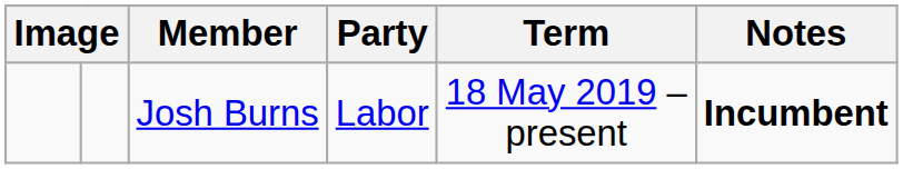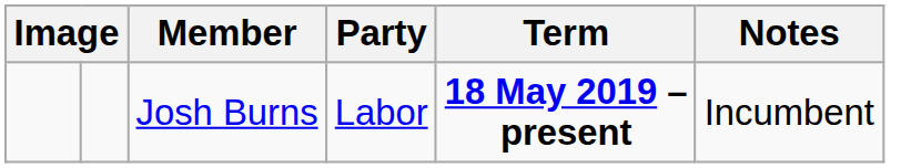Josh Burns | Term: normal -> bold
Josh Burns | Notes: bold -> normal
